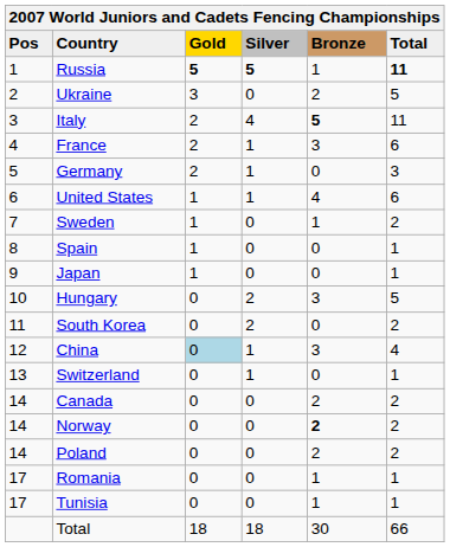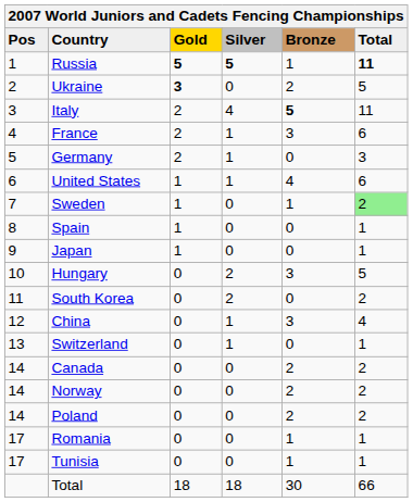Ukraine | Gold: normal -> bold
Sweden | Total: no background -> lightgreen background
China | Gold: lightblue background -> no background
Norway | Bronze: bold -> normal
